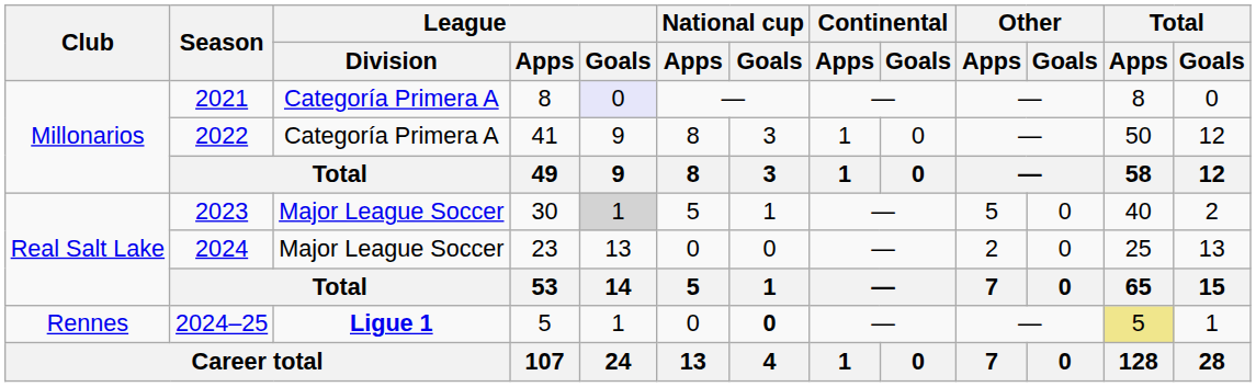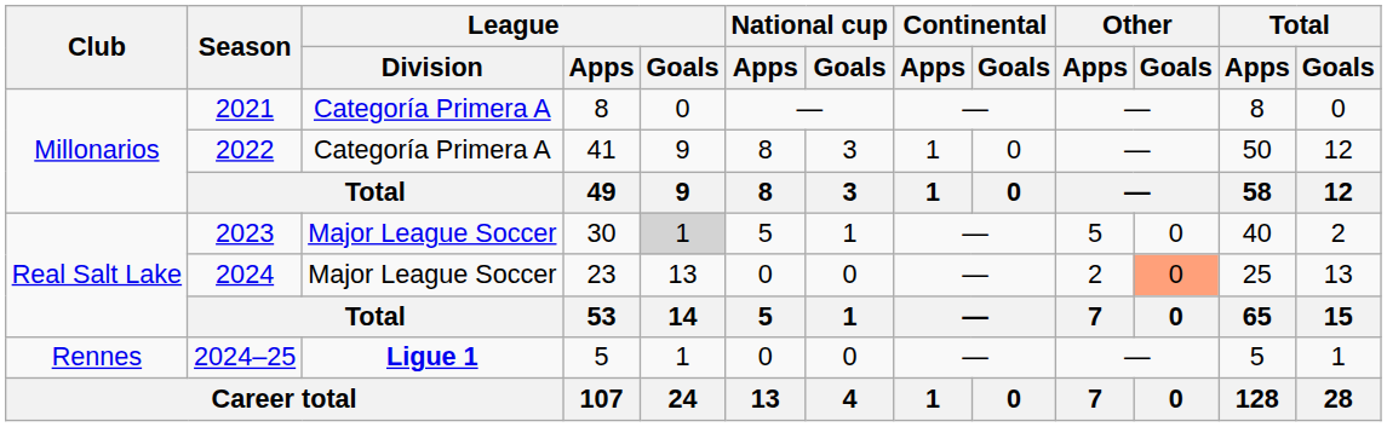2021 | League / Goals: lavender background -> no background
2024 | Other / Goals: no background -> lightsalmon background
2024–25 | National cup / Goals: bold -> normal
2024–25 | Total / Apps: khaki background -> no background
